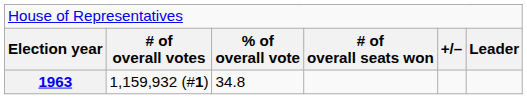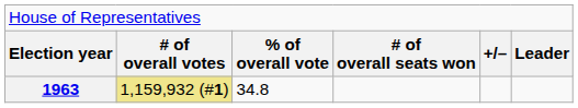1963 | column 2: no background -> khaki background
